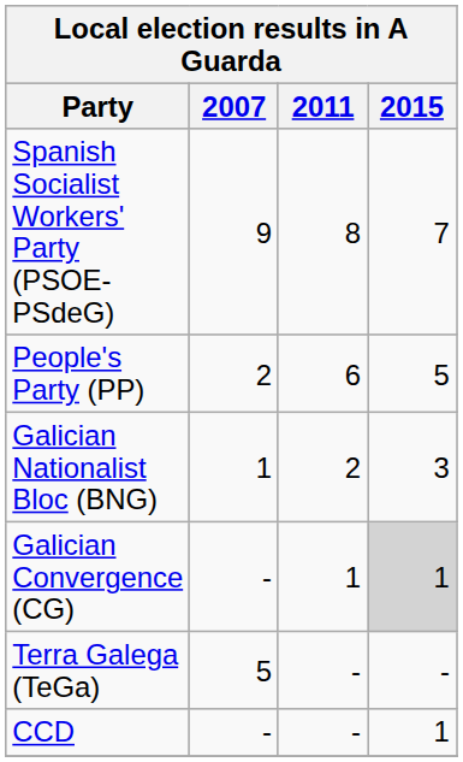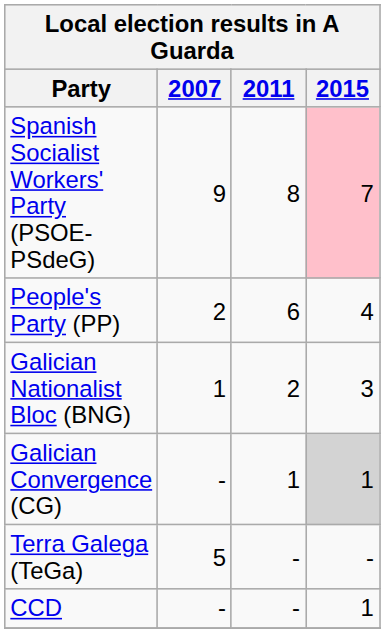Spanish Socialist Workers' Party (PSOE-PSdeG) | 2015: no background -> pink background
People's Party (PP) | 2015: 5 -> 4
